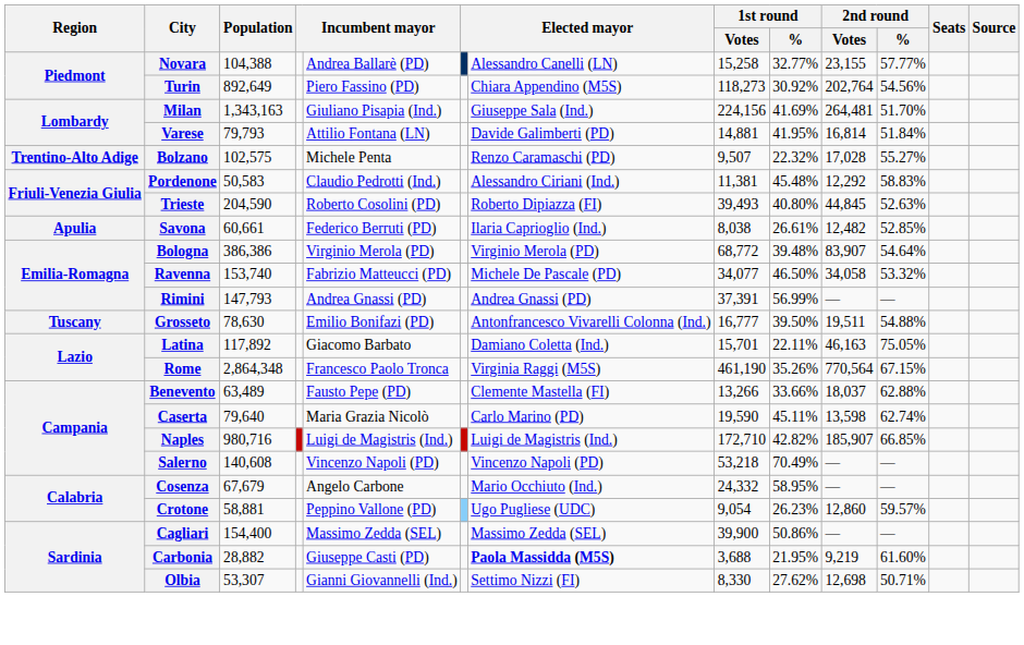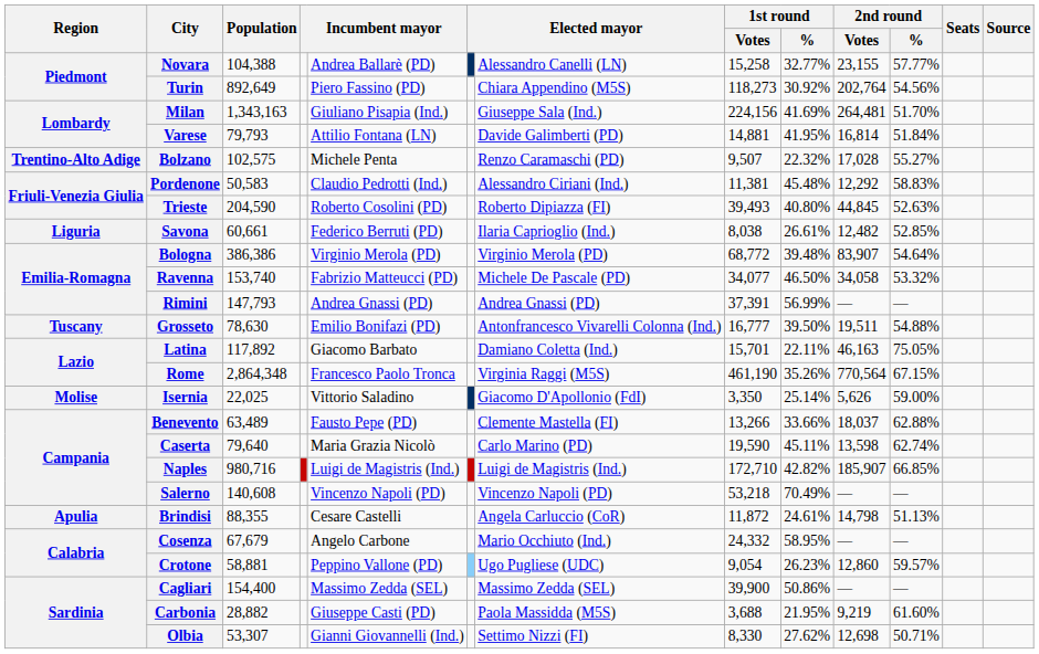Savona | Region: Apulia -> Liguria
+ row: Molise | Isernia | 22,025 | Vittorio Saladino | Giacomo D'Apollonio (FdI) | 3,350 | 25.14% | 5,626 | 59.00%
+ row: Apulia | Brindisi | 88,355 | Cesare Castelli | Angela Carluccio (CoR) | 11,872 | 24.61% | 14,798 | 51.13%
Carbonia | column 7: bold -> normal
